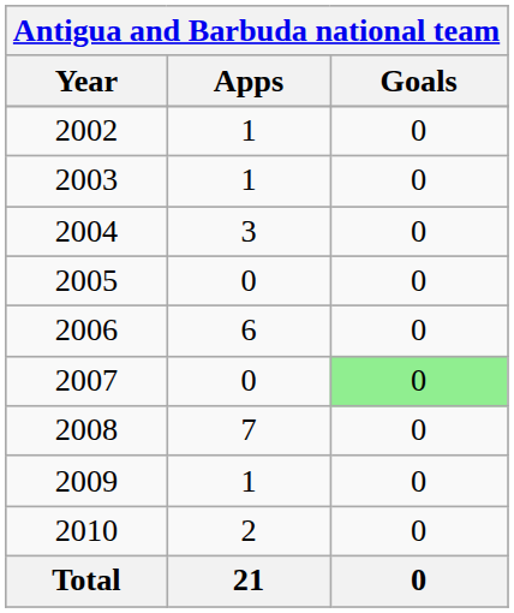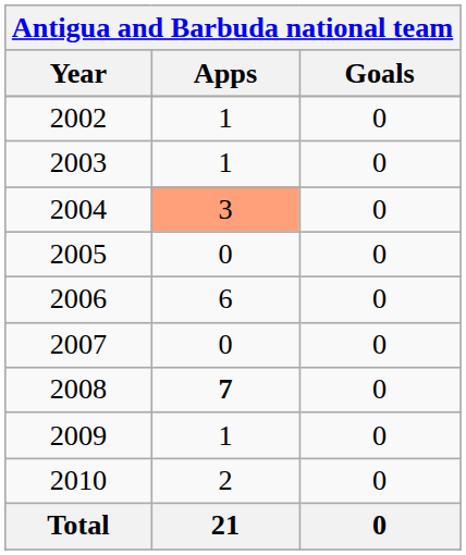2004 | Apps: no background -> lightsalmon background
2007 | Goals: lightgreen background -> no background
2008 | Apps: normal -> bold
